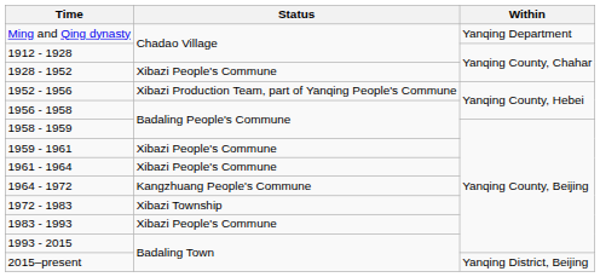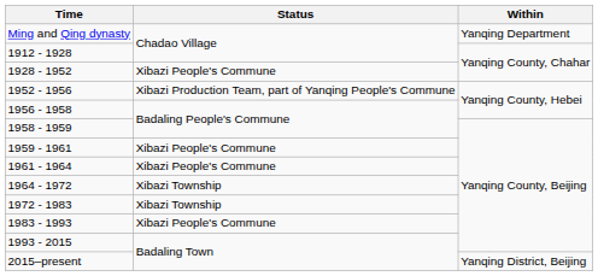1964 - 1972 | Status: Kangzhuang People's Commune -> Xibazi Township
